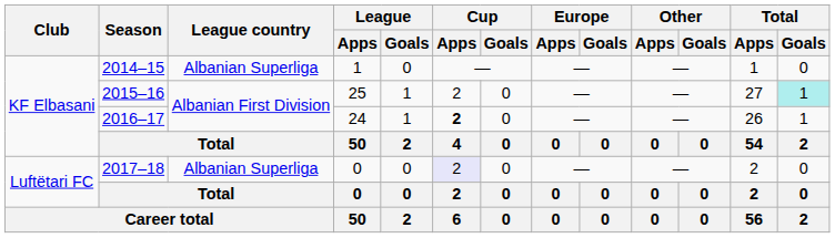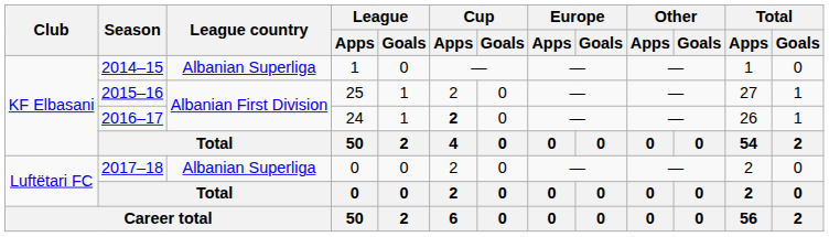2015–16 | Total / Goals: paleturquoise background -> no background
2017–18 | Cup / Apps: lavender background -> no background
